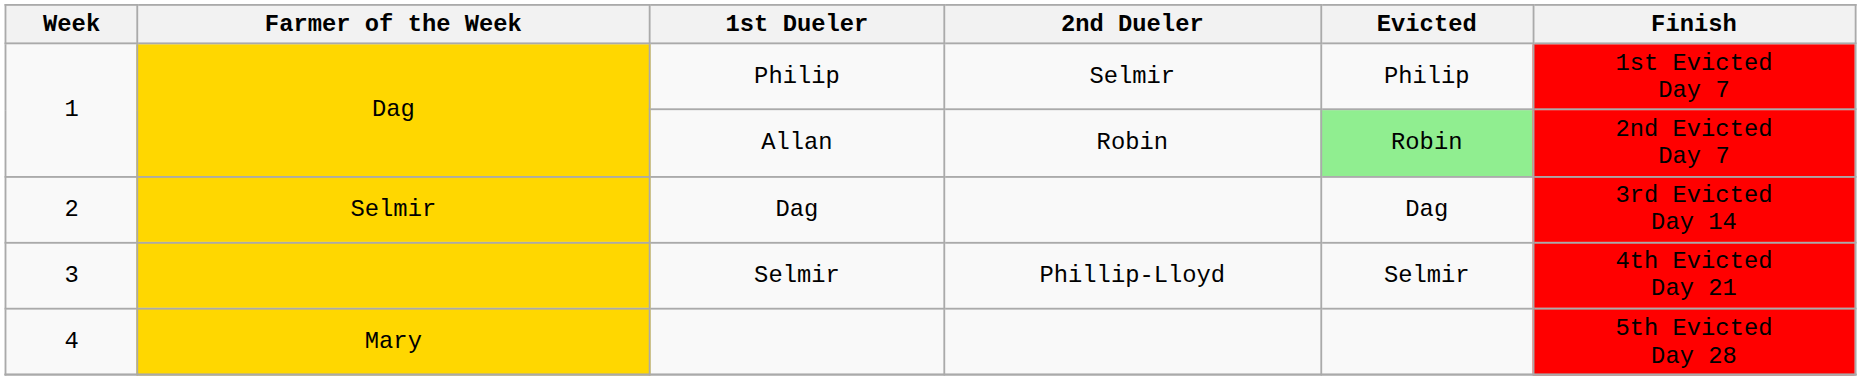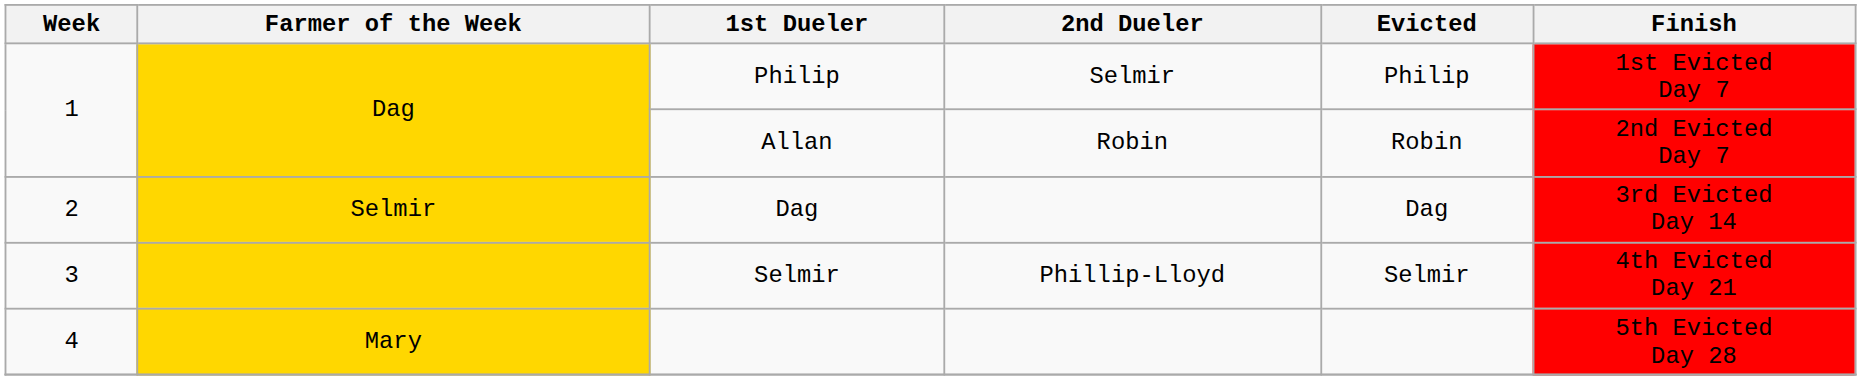Allan | Evicted: lightgreen background -> no background
